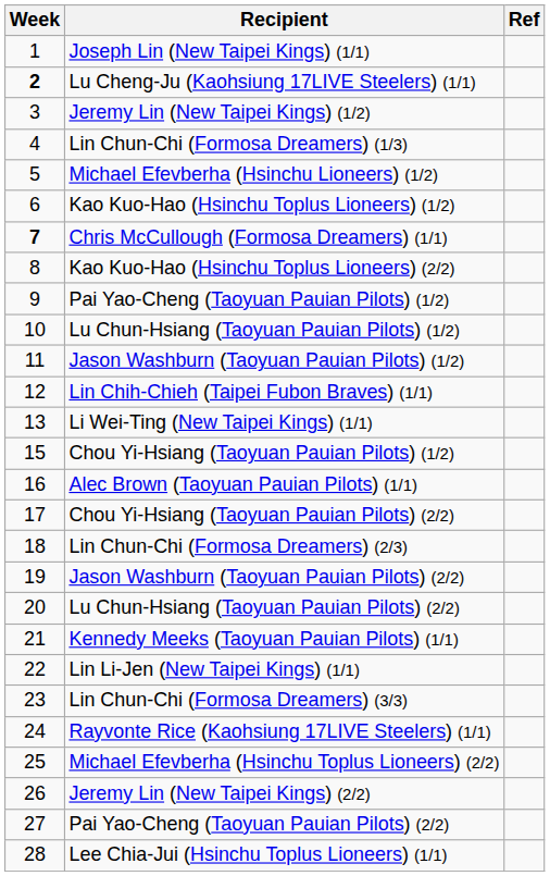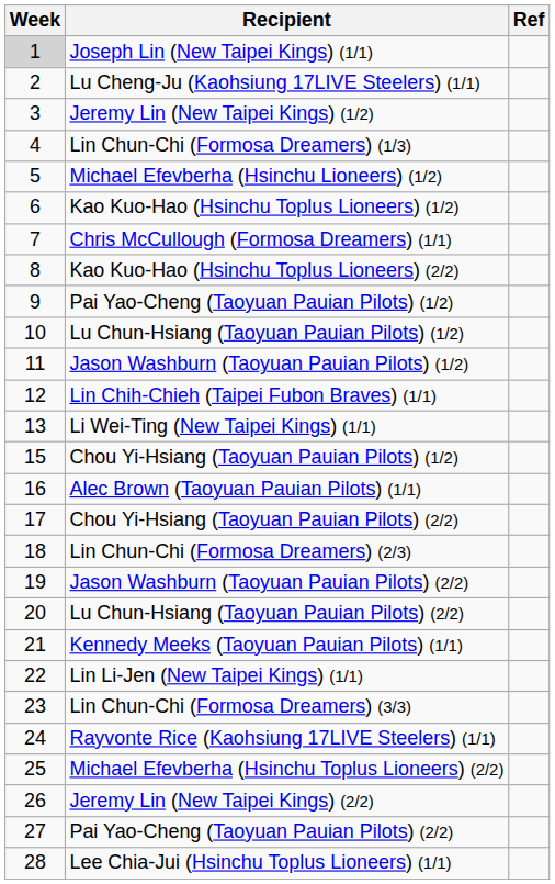Joseph Lin (New Taipei Kings) (1/1) | Week: no background -> lightgrey background
Lu Cheng-Ju (Kaohsiung 17LIVE Steelers) (1/1) | Week: bold -> normal
Chris McCullough (Formosa Dreamers) (1/1) | Week: bold -> normal
